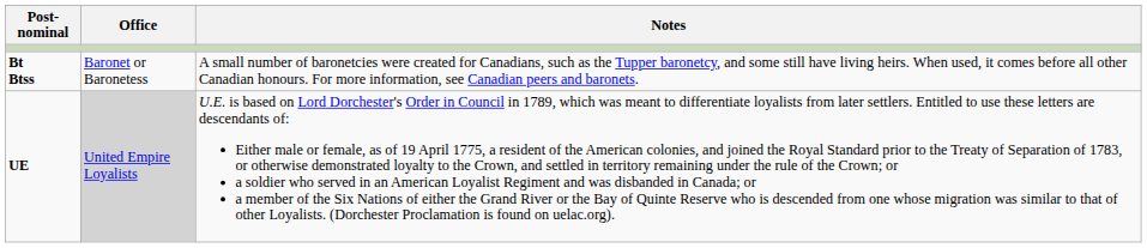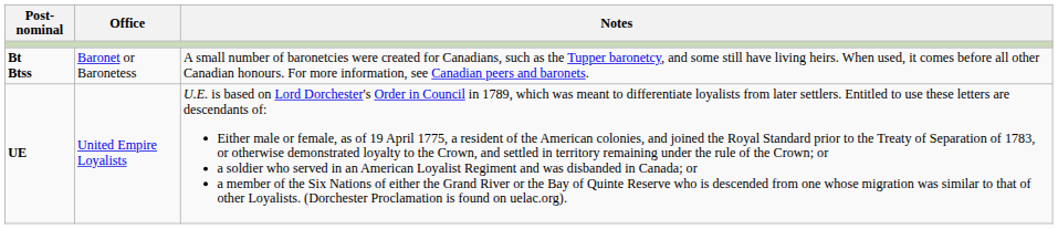UE | Office: lightgrey background -> no background
